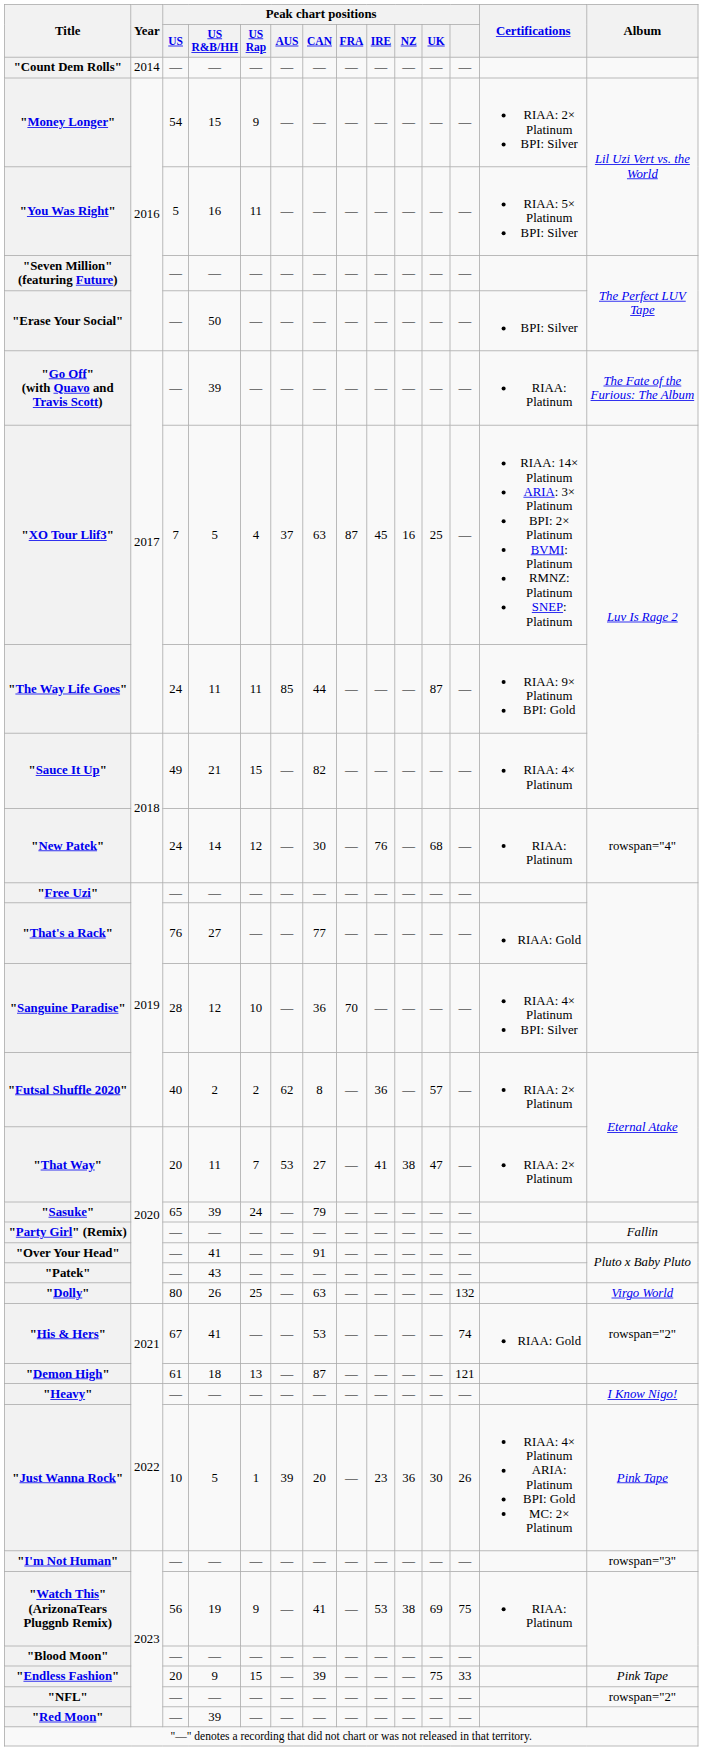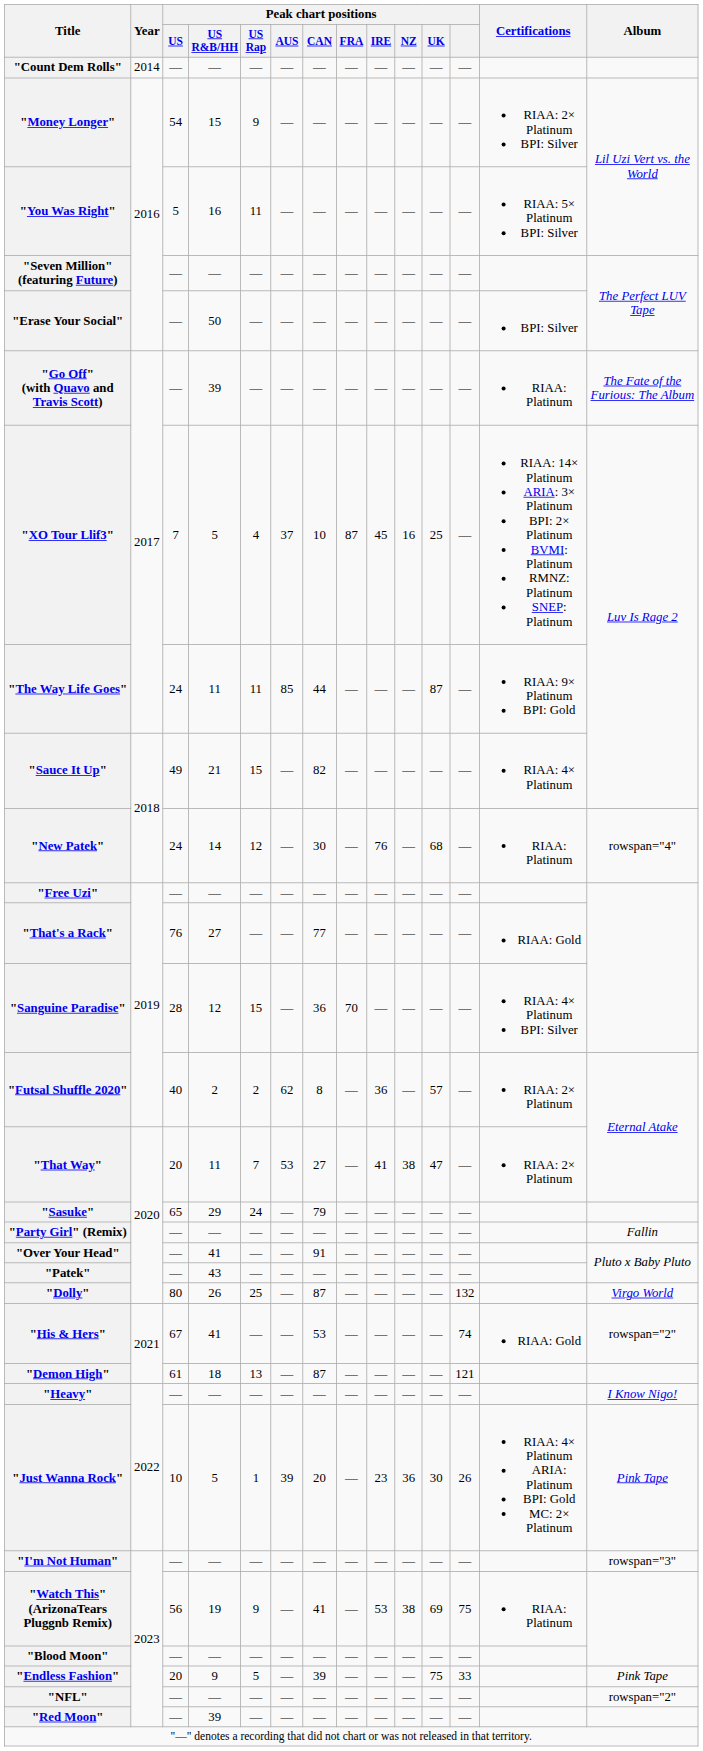"XO Tour Llif3" | Peak chart positions / CAN: 63 -> 10
"Sanguine Paradise" | Peak chart positions / US Rap: 10 -> 15
"Sasuke" | Peak chart positions / US R&B/HH: 39 -> 29
"Dolly" | Peak chart positions / CAN: 63 -> 87
"Endless Fashion" | Peak chart positions / US Rap: 15 -> 5
